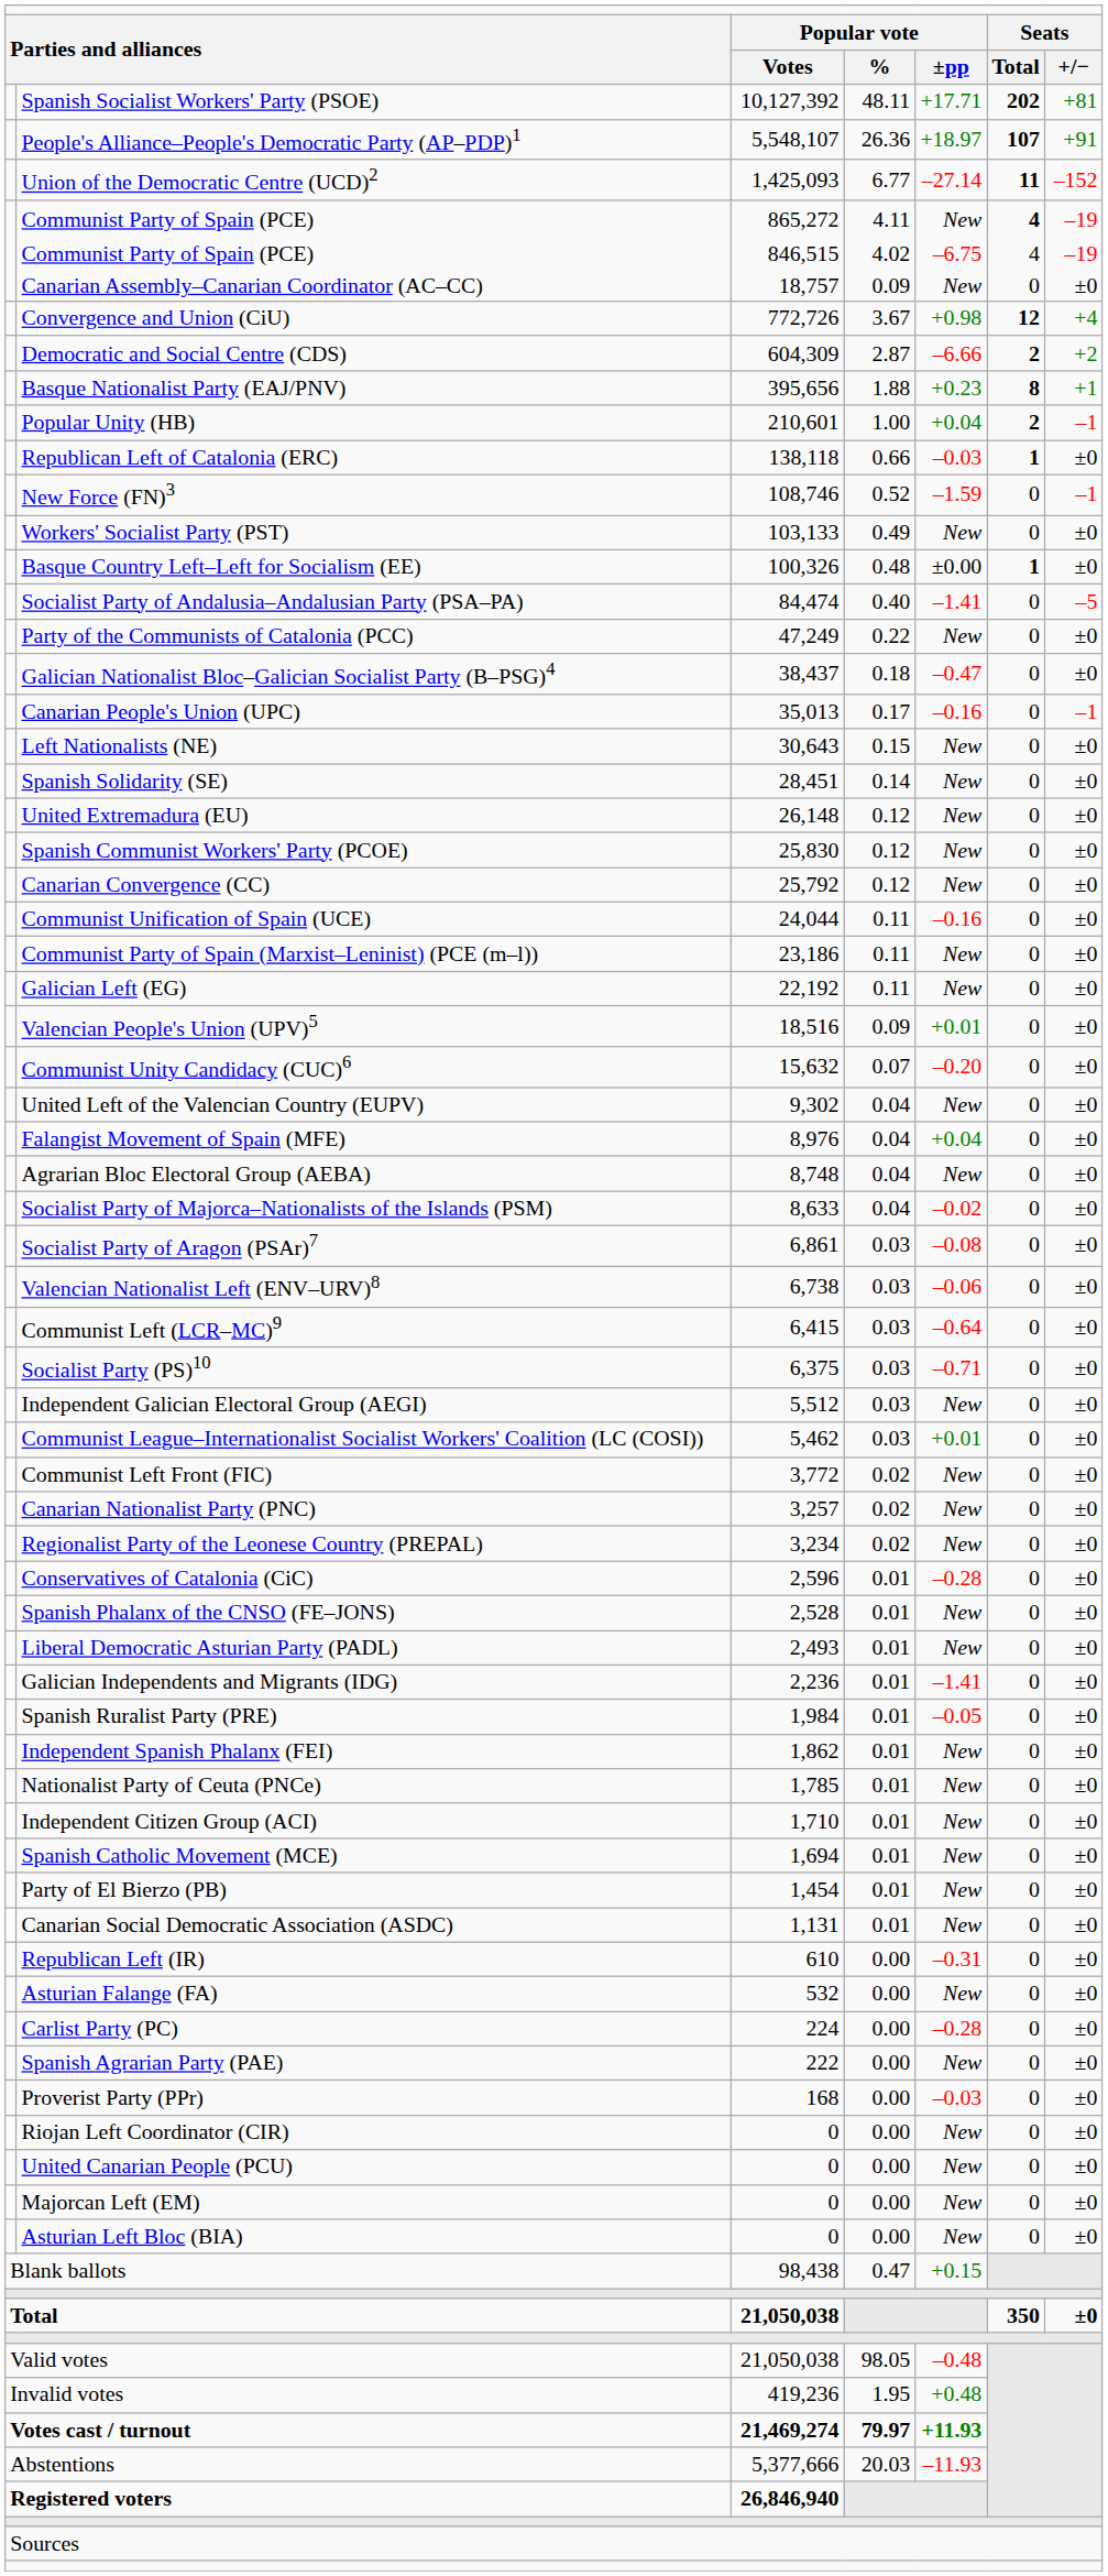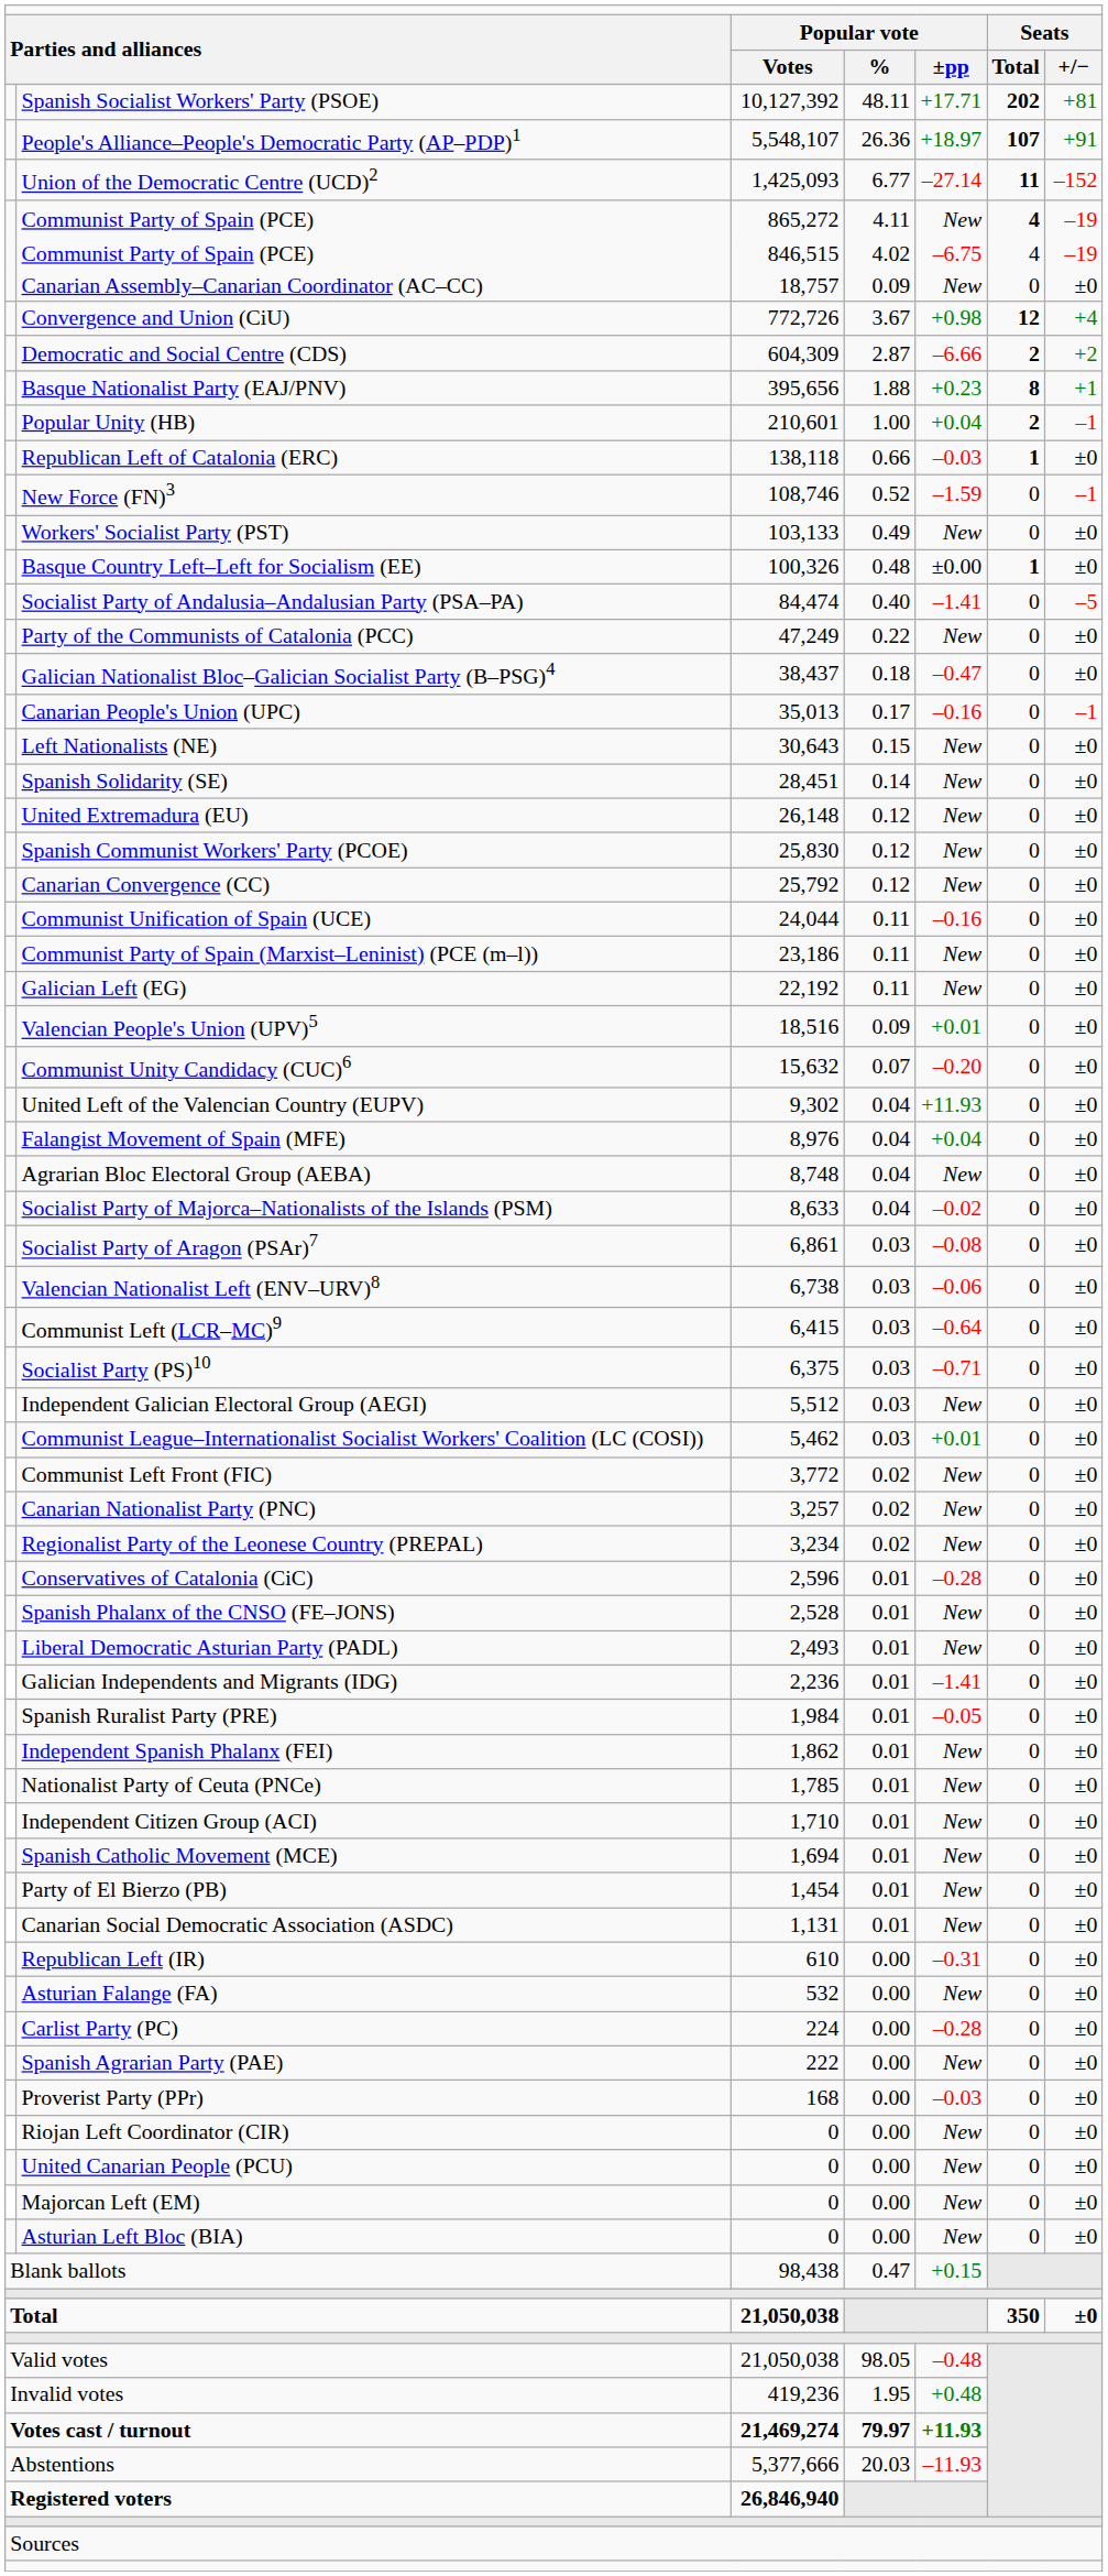United Left of the Valencian Country (EUPV) | column 5: New -> +11.93
